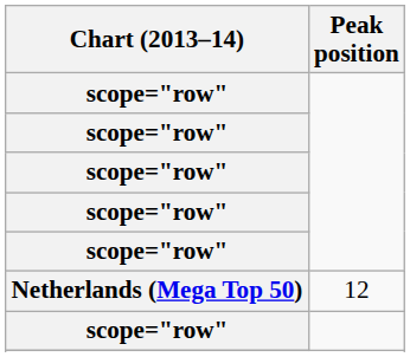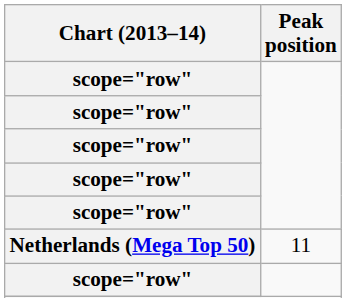Netherlands (Mega Top 50) | Peak position: 12 -> 11
